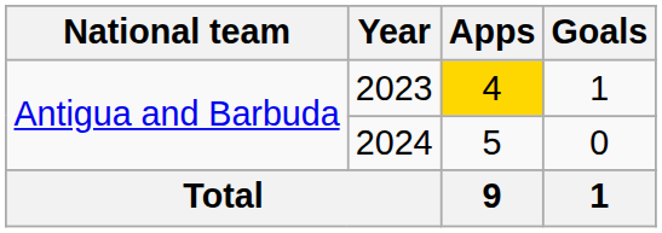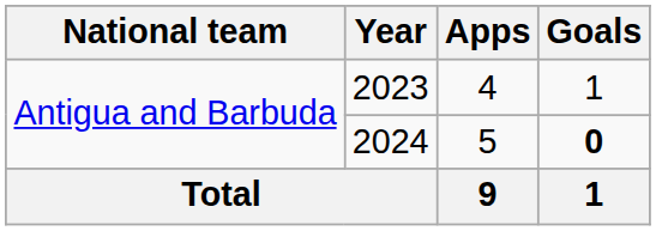2023 | Apps: gold background -> no background
2024 | Goals: normal -> bold
